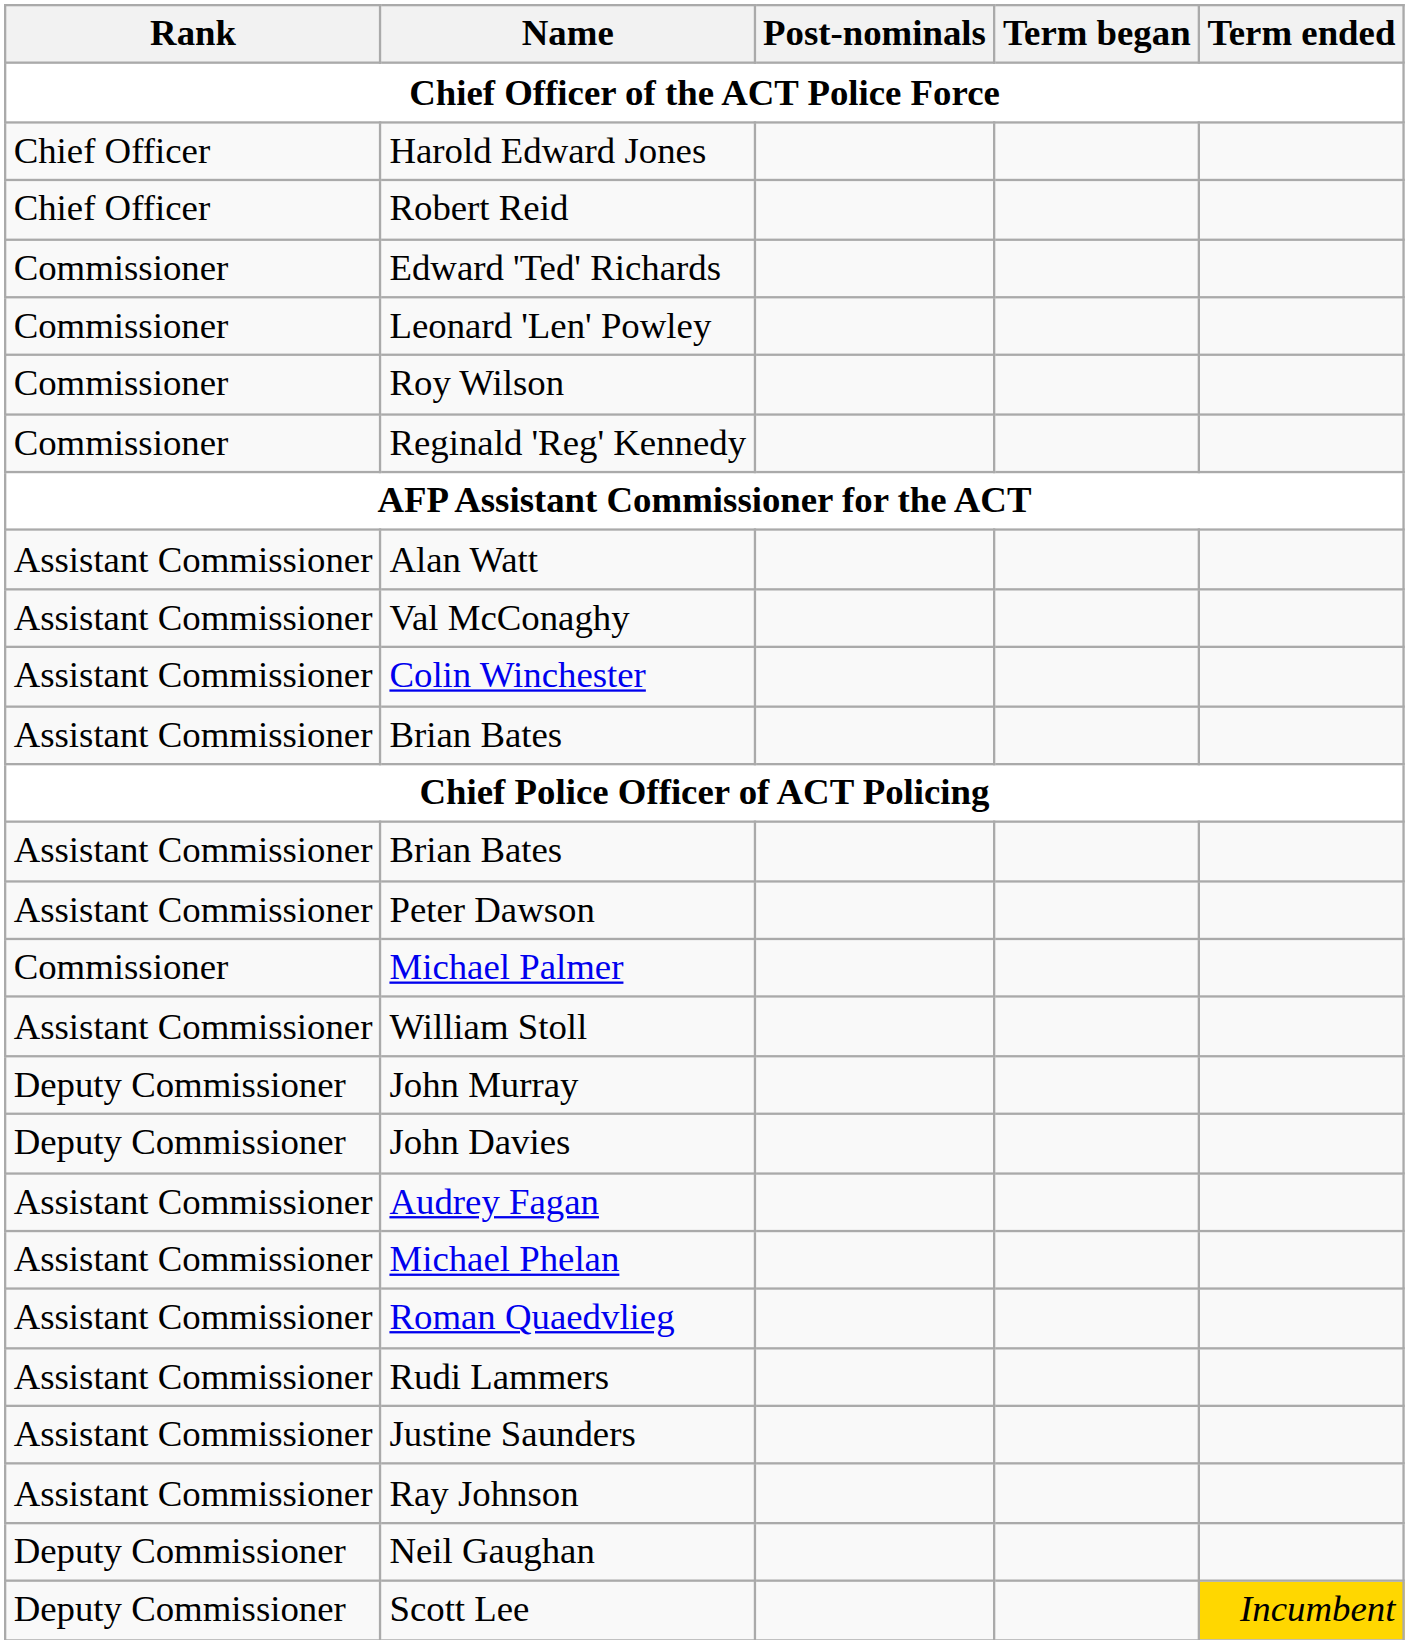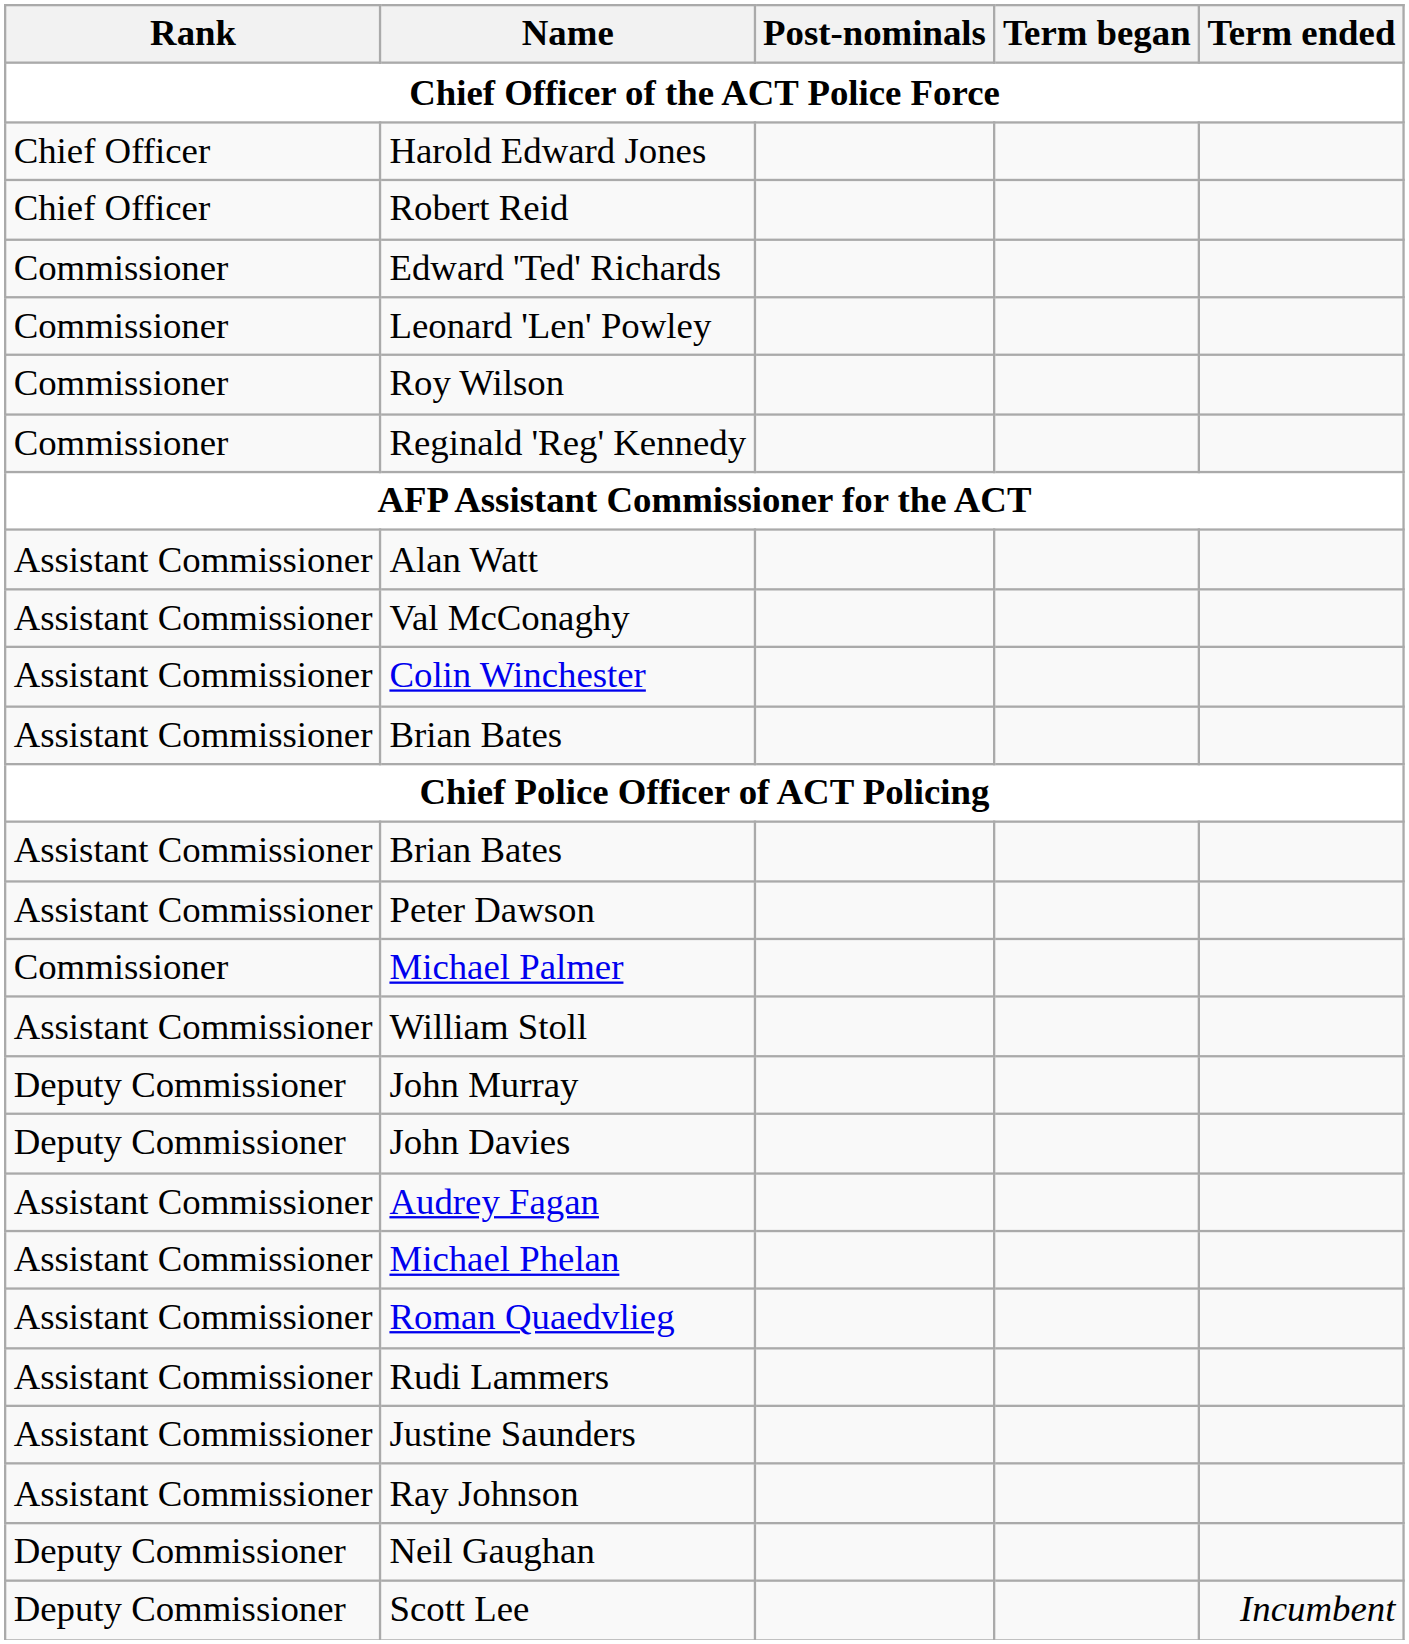Scott Lee | Term ended / Chief Officer of the ACT Police Force: gold background -> no background
